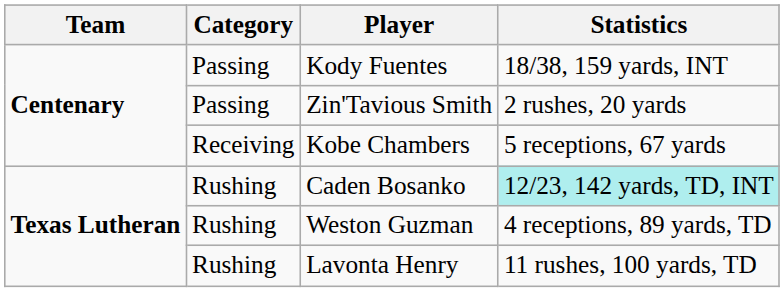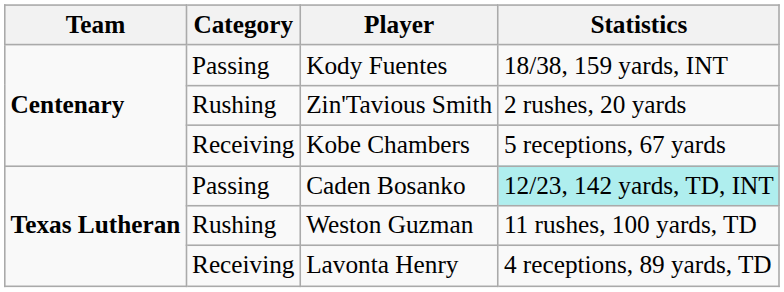Zin'Tavious Smith | Category: Passing -> Rushing
Caden Bosanko | Category: Rushing -> Passing
Weston Guzman | Statistics: 4 receptions, 89 yards, TD -> 11 rushes, 100 yards, TD
Lavonta Henry | Category: Rushing -> Receiving
Lavonta Henry | Statistics: 11 rushes, 100 yards, TD -> 4 receptions, 89 yards, TD
